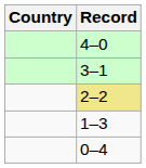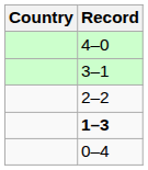2–2 | Record: khaki background -> no background
1–3 | Record: normal -> bold
